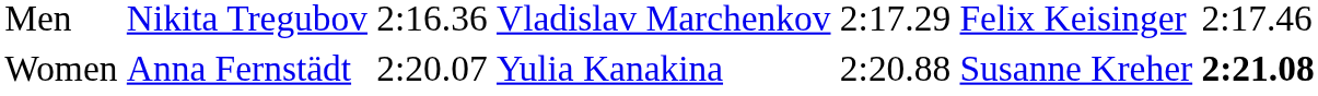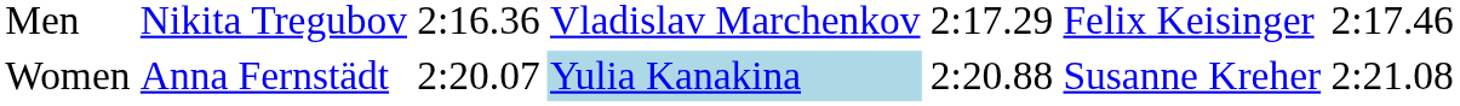Women | column 4: no background -> lightblue background
Women | column 7: bold -> normal
